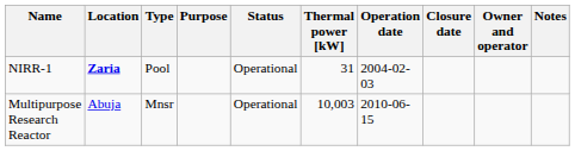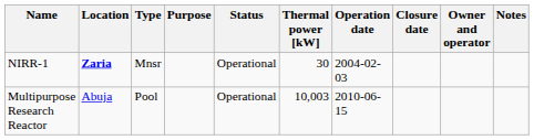NIRR-1 | Type: Pool -> Mnsr
NIRR-1 | Thermal power [kW]: 31 -> 30
Multipurpose Research Reactor | Type: Mnsr -> Pool
